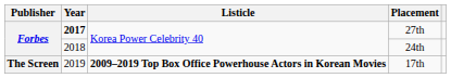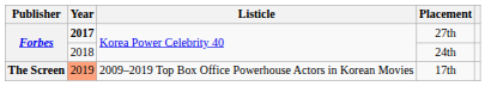17th | Year: no background -> lightsalmon background
17th | Listicle: bold -> normal
